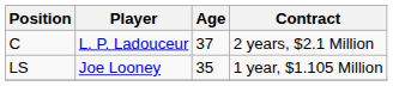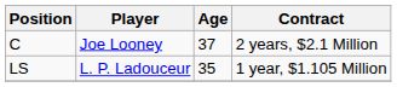C | Player: L. P. Ladouceur -> Joe Looney
LS | Player: Joe Looney -> L. P. Ladouceur
